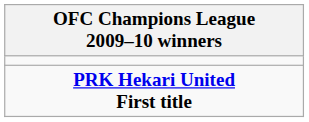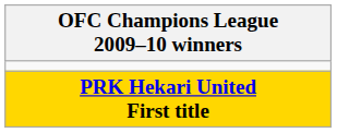row 3 | column 1: no background -> gold background
